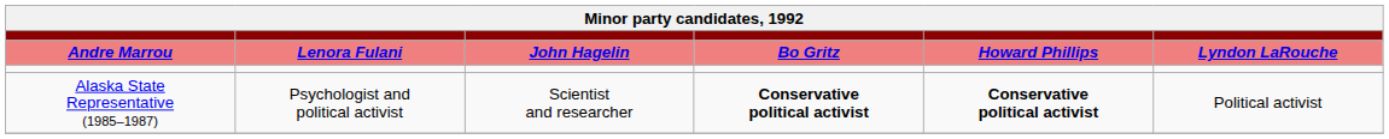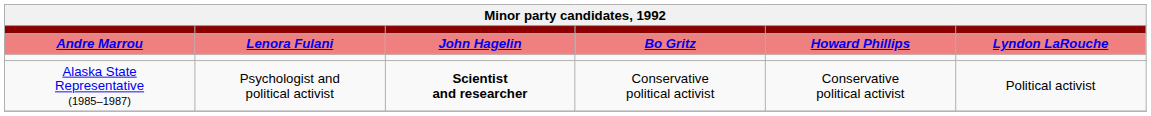Alaska State Representative (1985–1987) | column 3: normal -> bold
Alaska State Representative (1985–1987) | column 4: bold -> normal
Alaska State Representative (1985–1987) | column 5: bold -> normal
